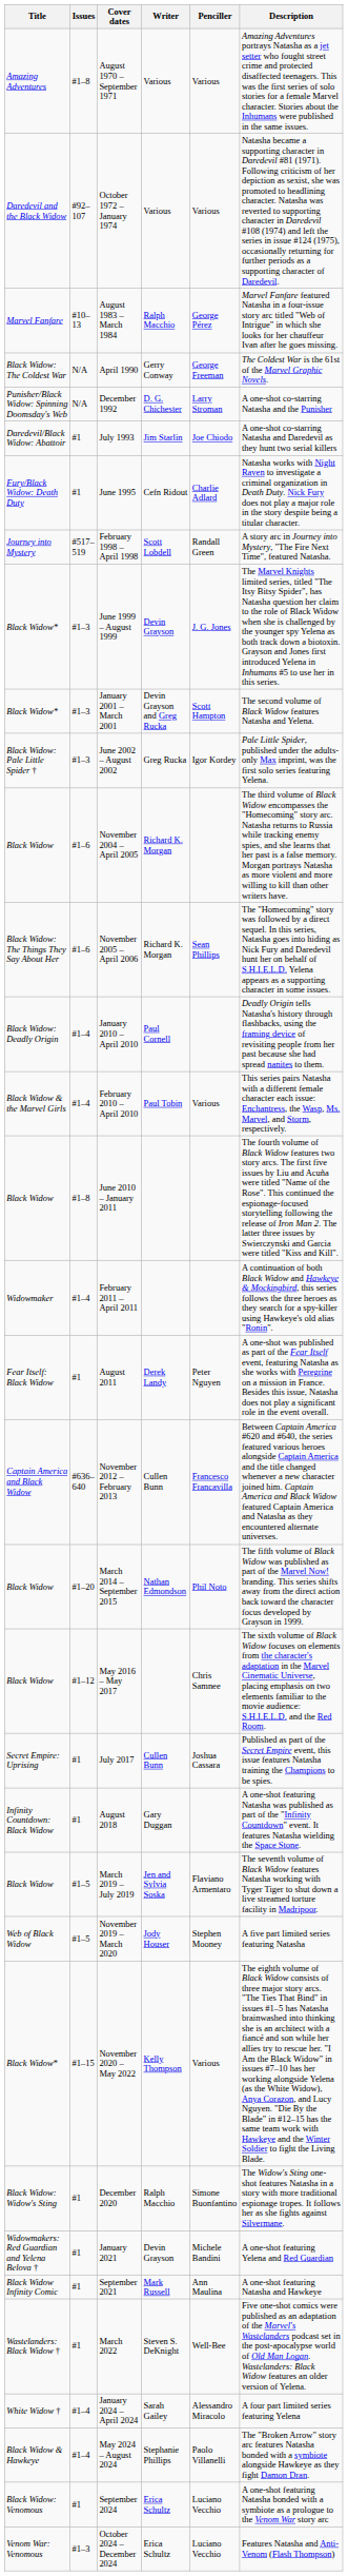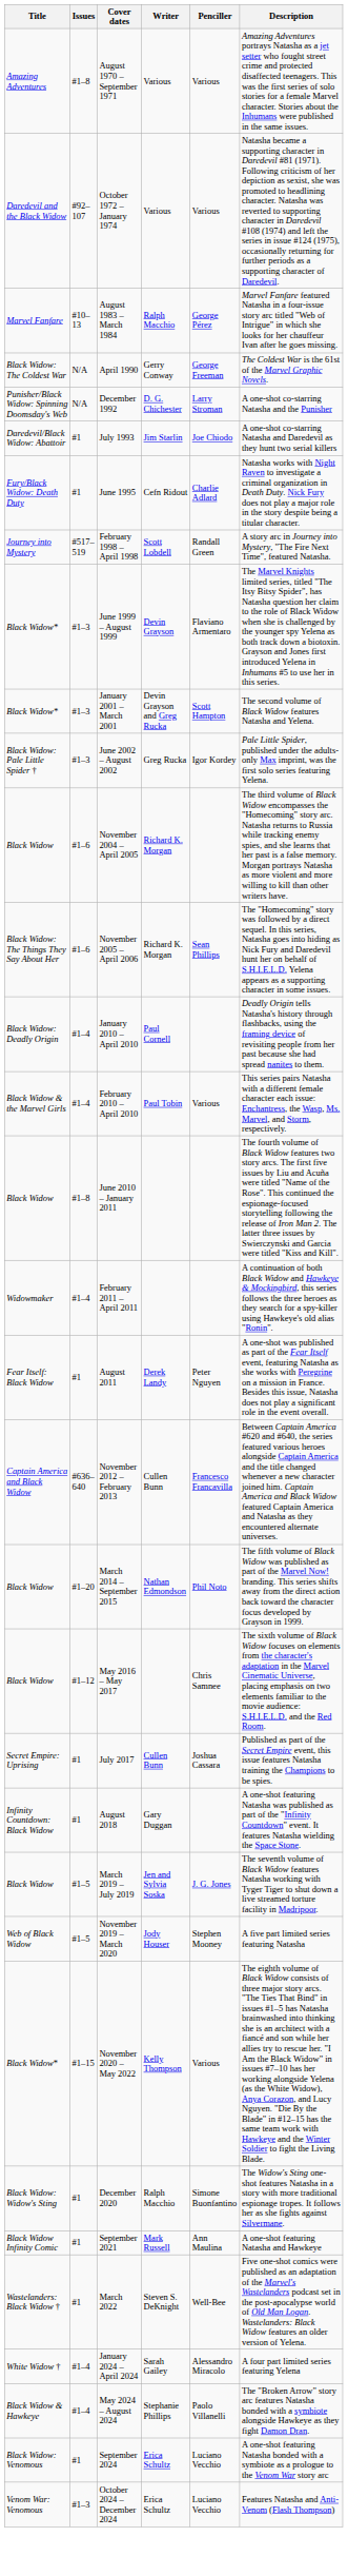June 1999 – August 1999 | Penciller: J. G. Jones -> Flaviano Armentaro
March 2019 – July 2019 | Penciller: Flaviano Armentaro -> J. G. Jones
- row: Widowmakers: Red Guardian and Yelena Belova † | #1 | January 2021 | Devin Grayson | Michele Bandini | A one-shot featuring Yelena and Red Guardian
